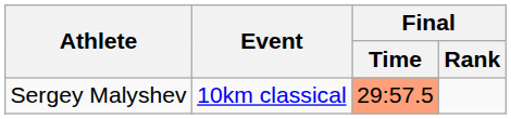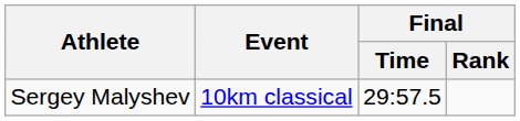Sergey Malyshev | Final / Time: lightsalmon background -> no background
